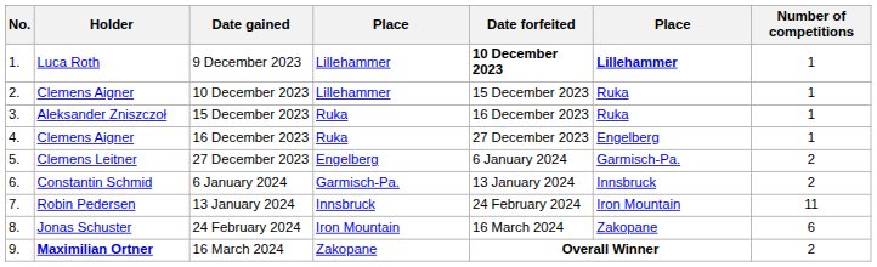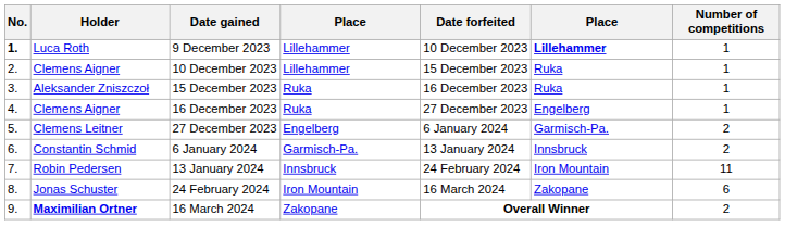9 December 2023 | No.: normal -> bold
9 December 2023 | Date forfeited: bold -> normal
